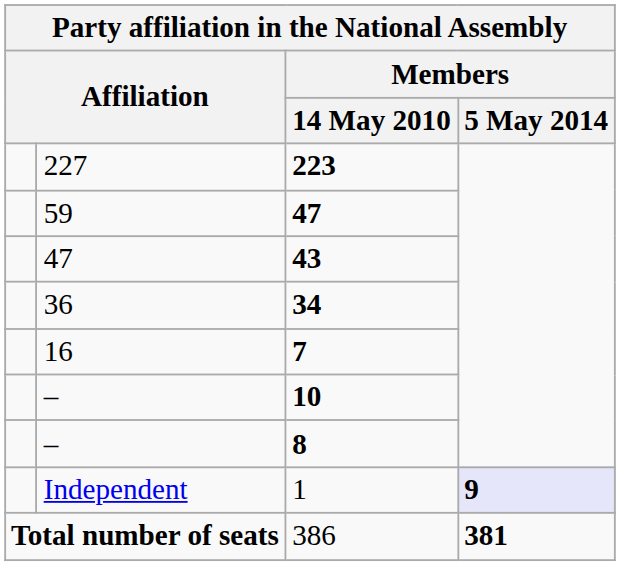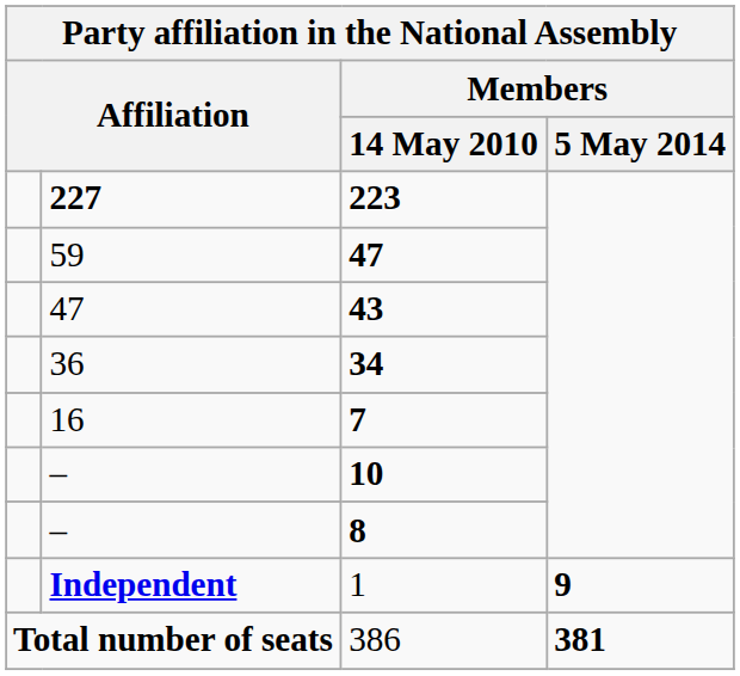223 | column 2: normal -> bold
1 | column 2: normal -> bold
1 | Members / 5 May 2014: lavender background -> no background
